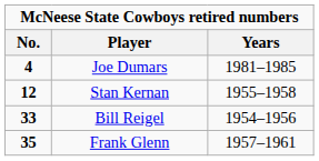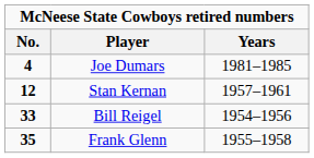Stan Kernan | Years: 1955–1958 -> 1957–1961
Frank Glenn | Years: 1957–1961 -> 1955–1958
